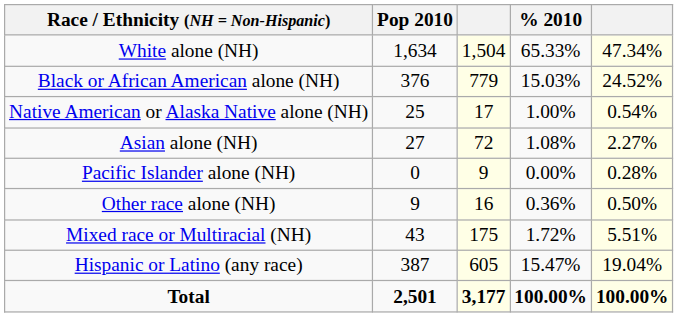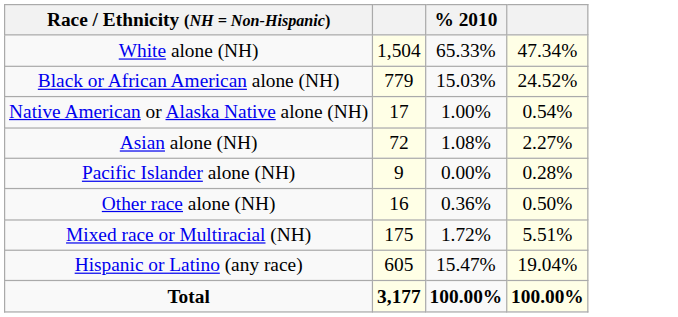- column: Pop 2010 | 1,634 | 376 | 25 | 27 | 0 | 9 | 43 | 387 | 2,501
